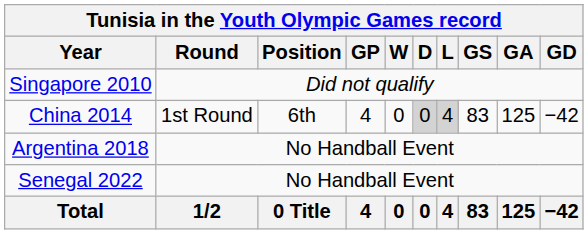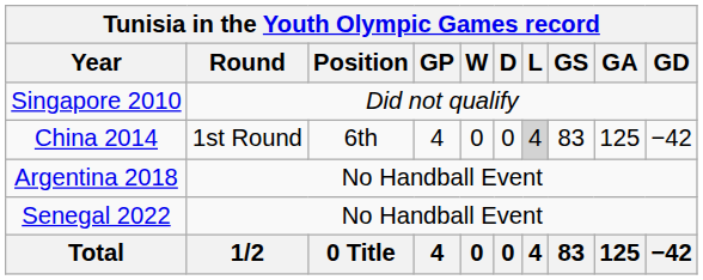China 2014 | D: lightgrey background -> no background
